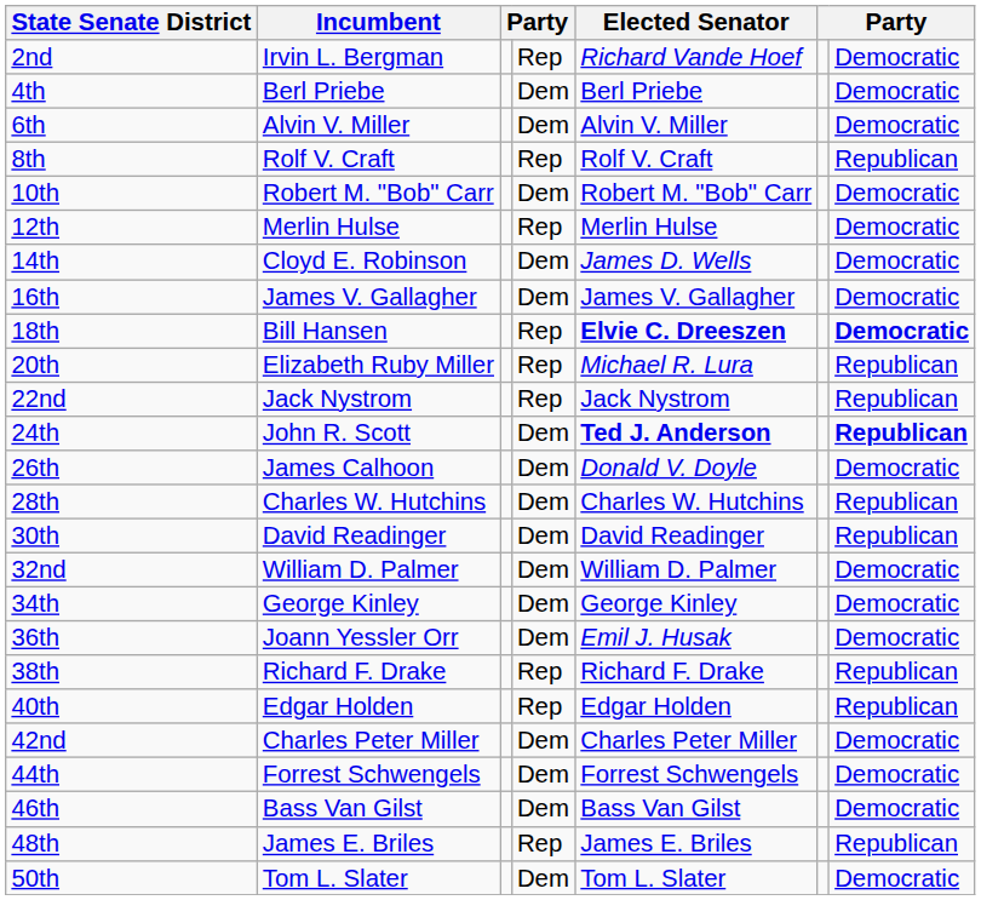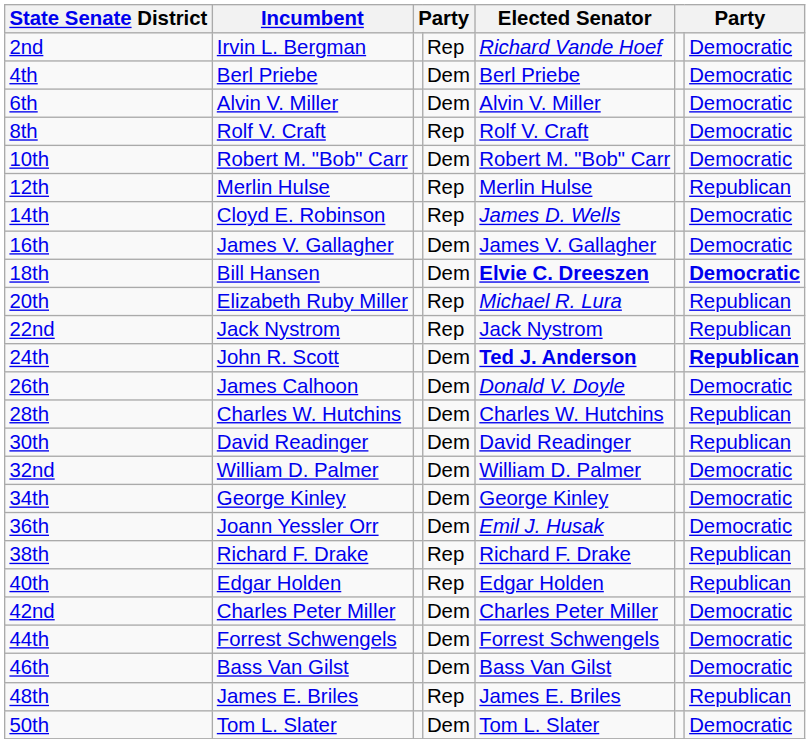8th | column 7: Republican -> Democratic
12th | column 7: Democratic -> Republican
14th | column 4: Dem -> Rep
18th | column 4: Rep -> Dem
